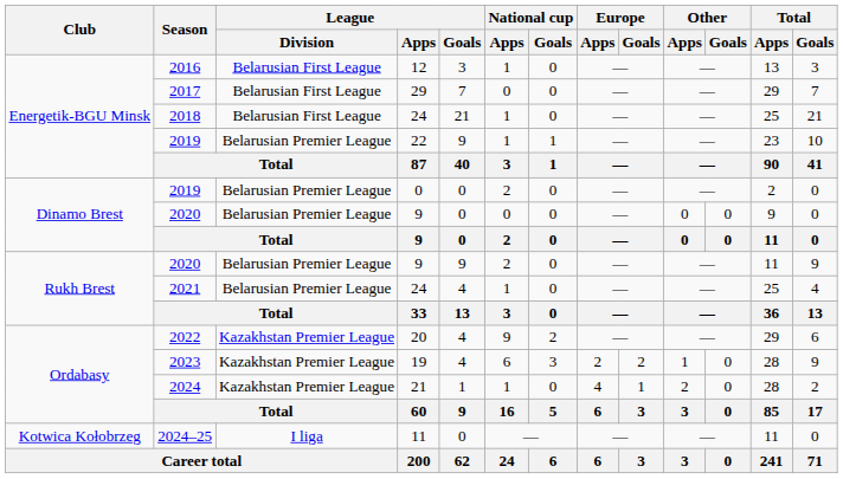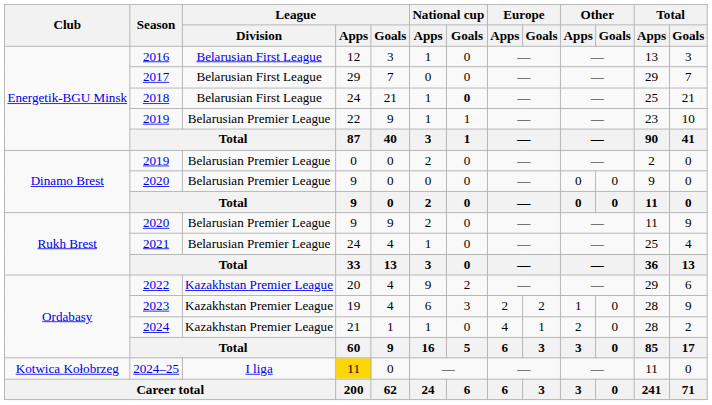2018 | National cup / Goals: normal -> bold
2024–25 | League / Apps: no background -> gold background
